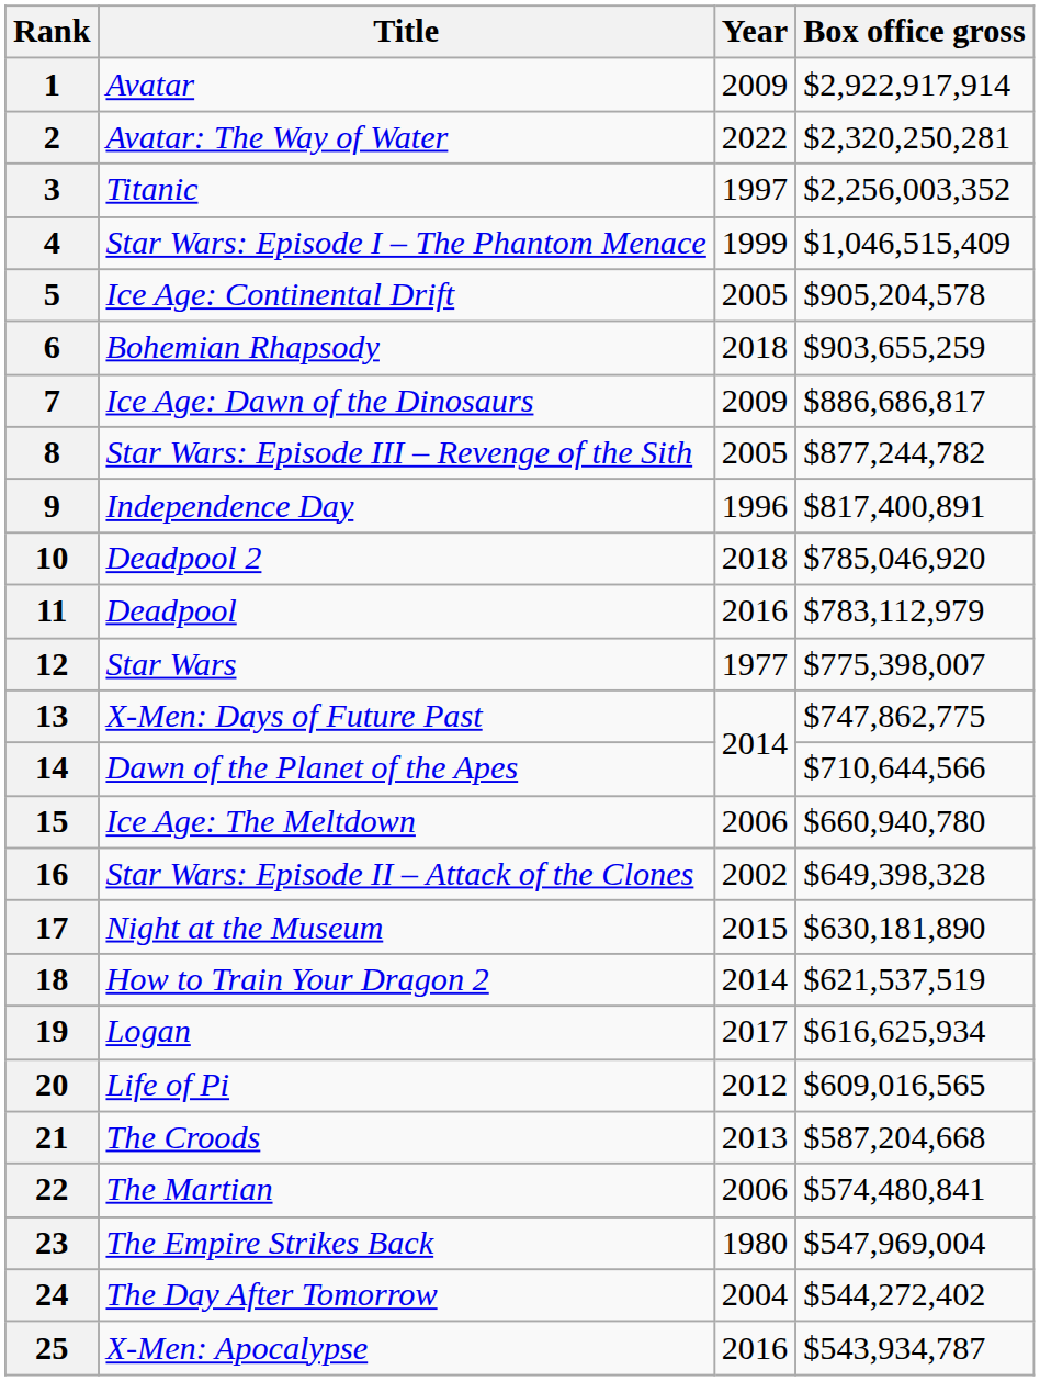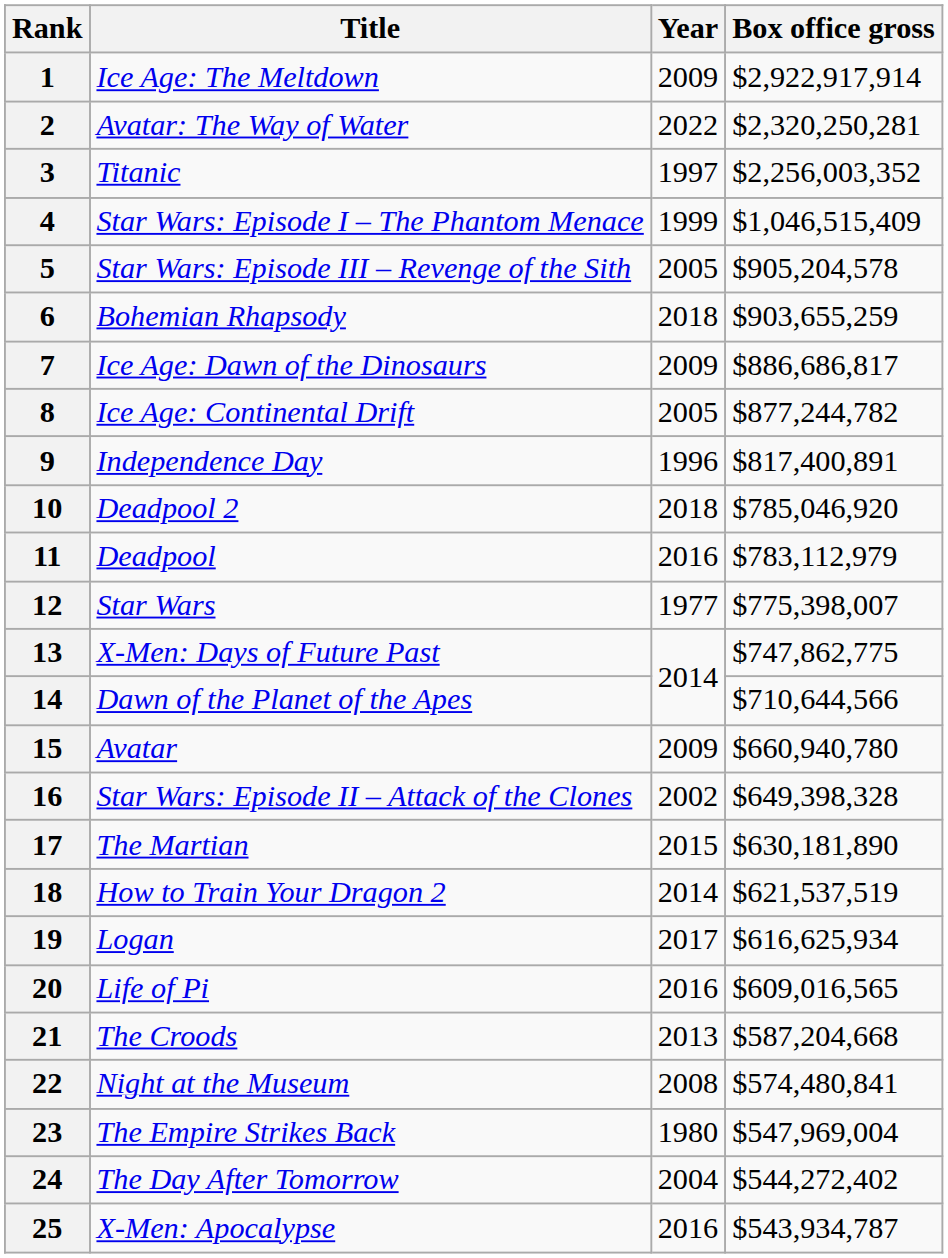1 | Title: Avatar -> Ice Age: The Meltdown
5 | Title: Ice Age: Continental Drift -> Star Wars: Episode III – Revenge of the Sith
8 | Title: Star Wars: Episode III – Revenge of the Sith -> Ice Age: Continental Drift
15 | Title: Ice Age: The Meltdown -> Avatar
15 | Year: 2006 -> 2009
17 | Title: Night at the Museum -> The Martian
20 | Year: 2012 -> 2016
22 | Title: The Martian -> Night at the Museum
22 | Year: 2006 -> 2008
